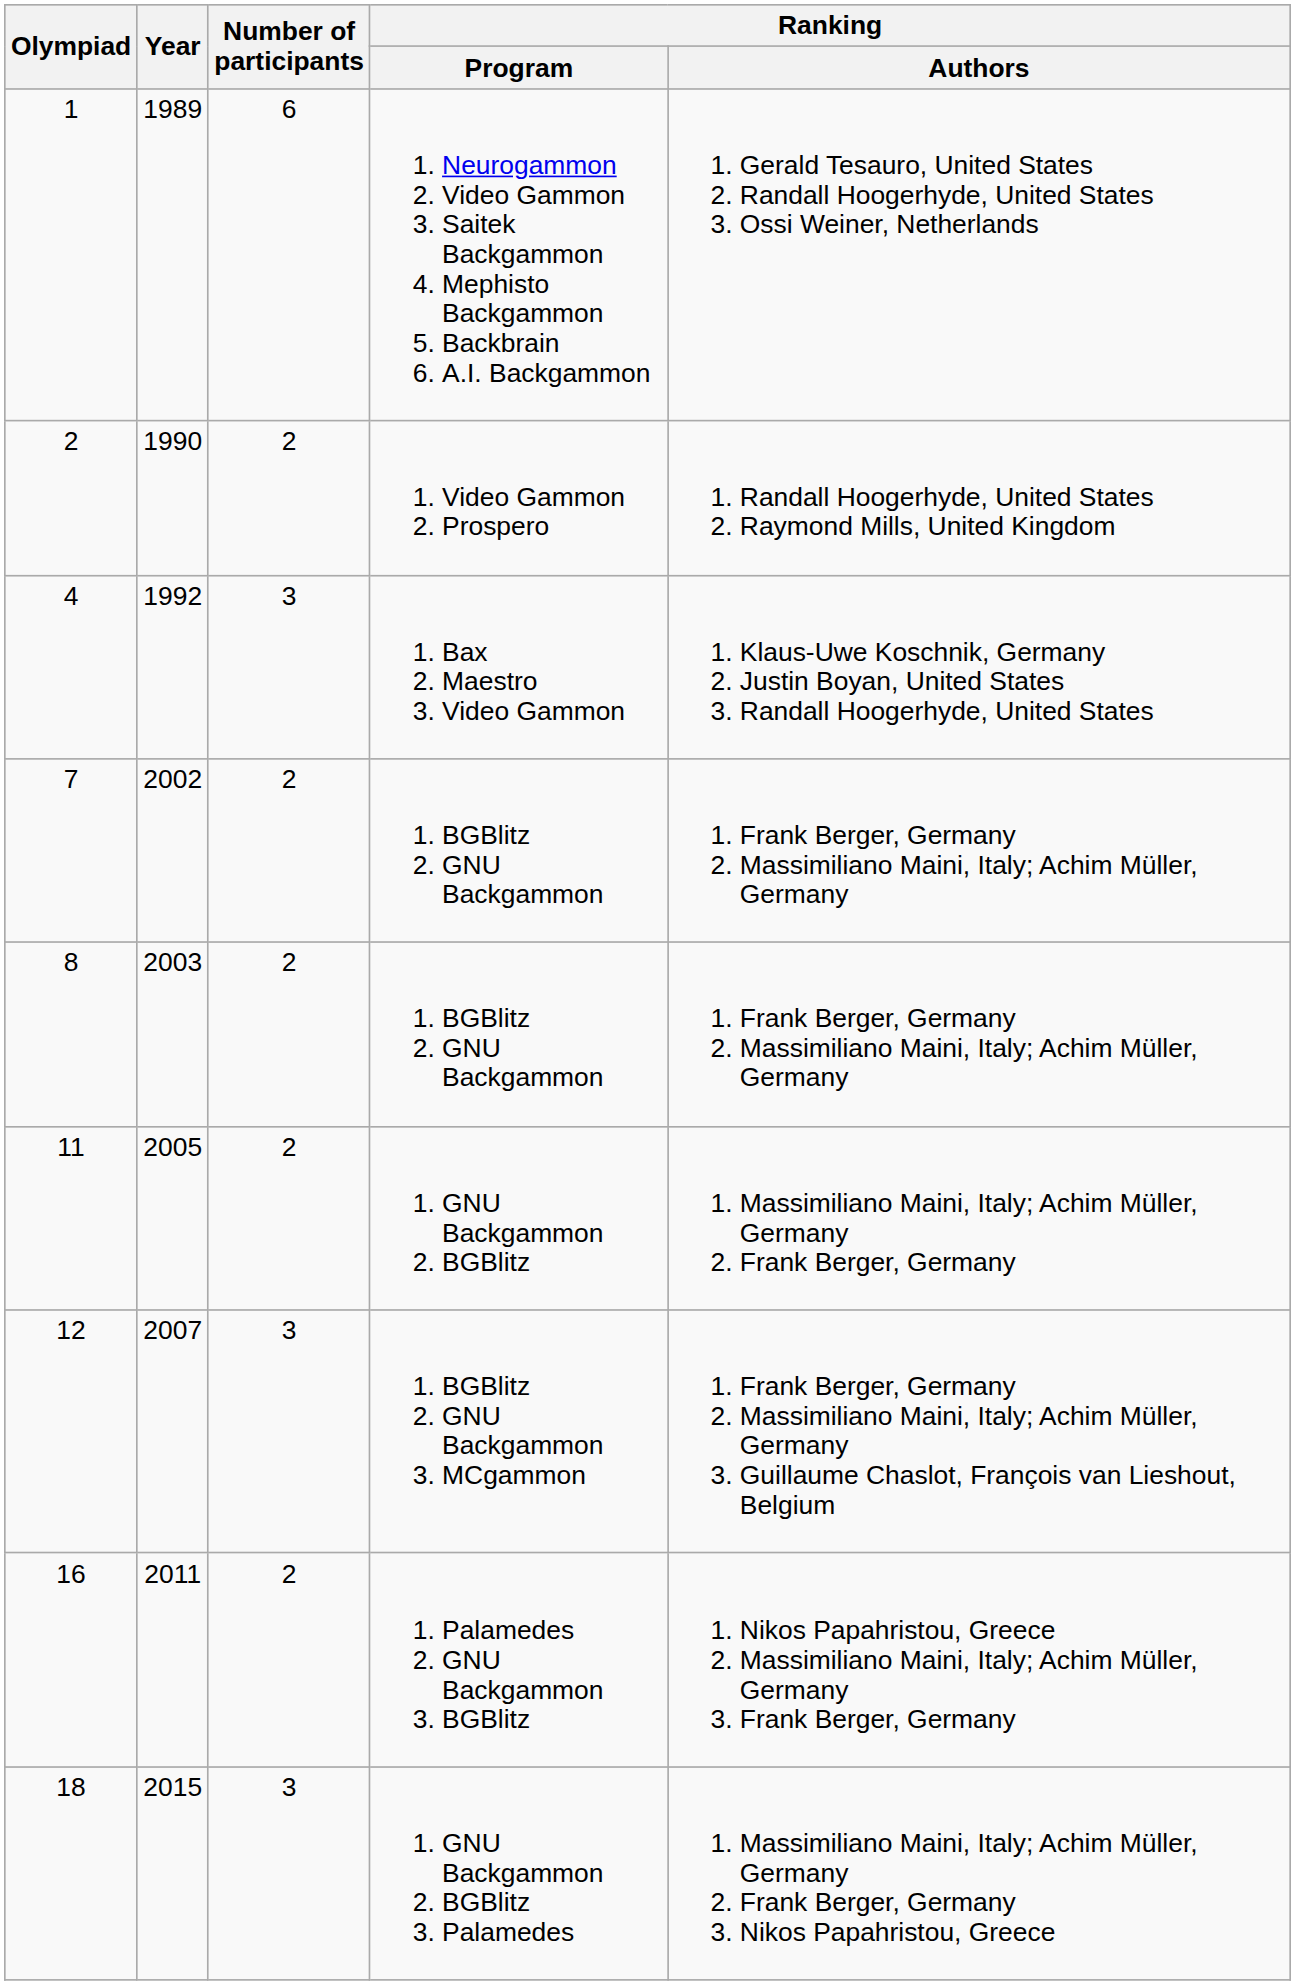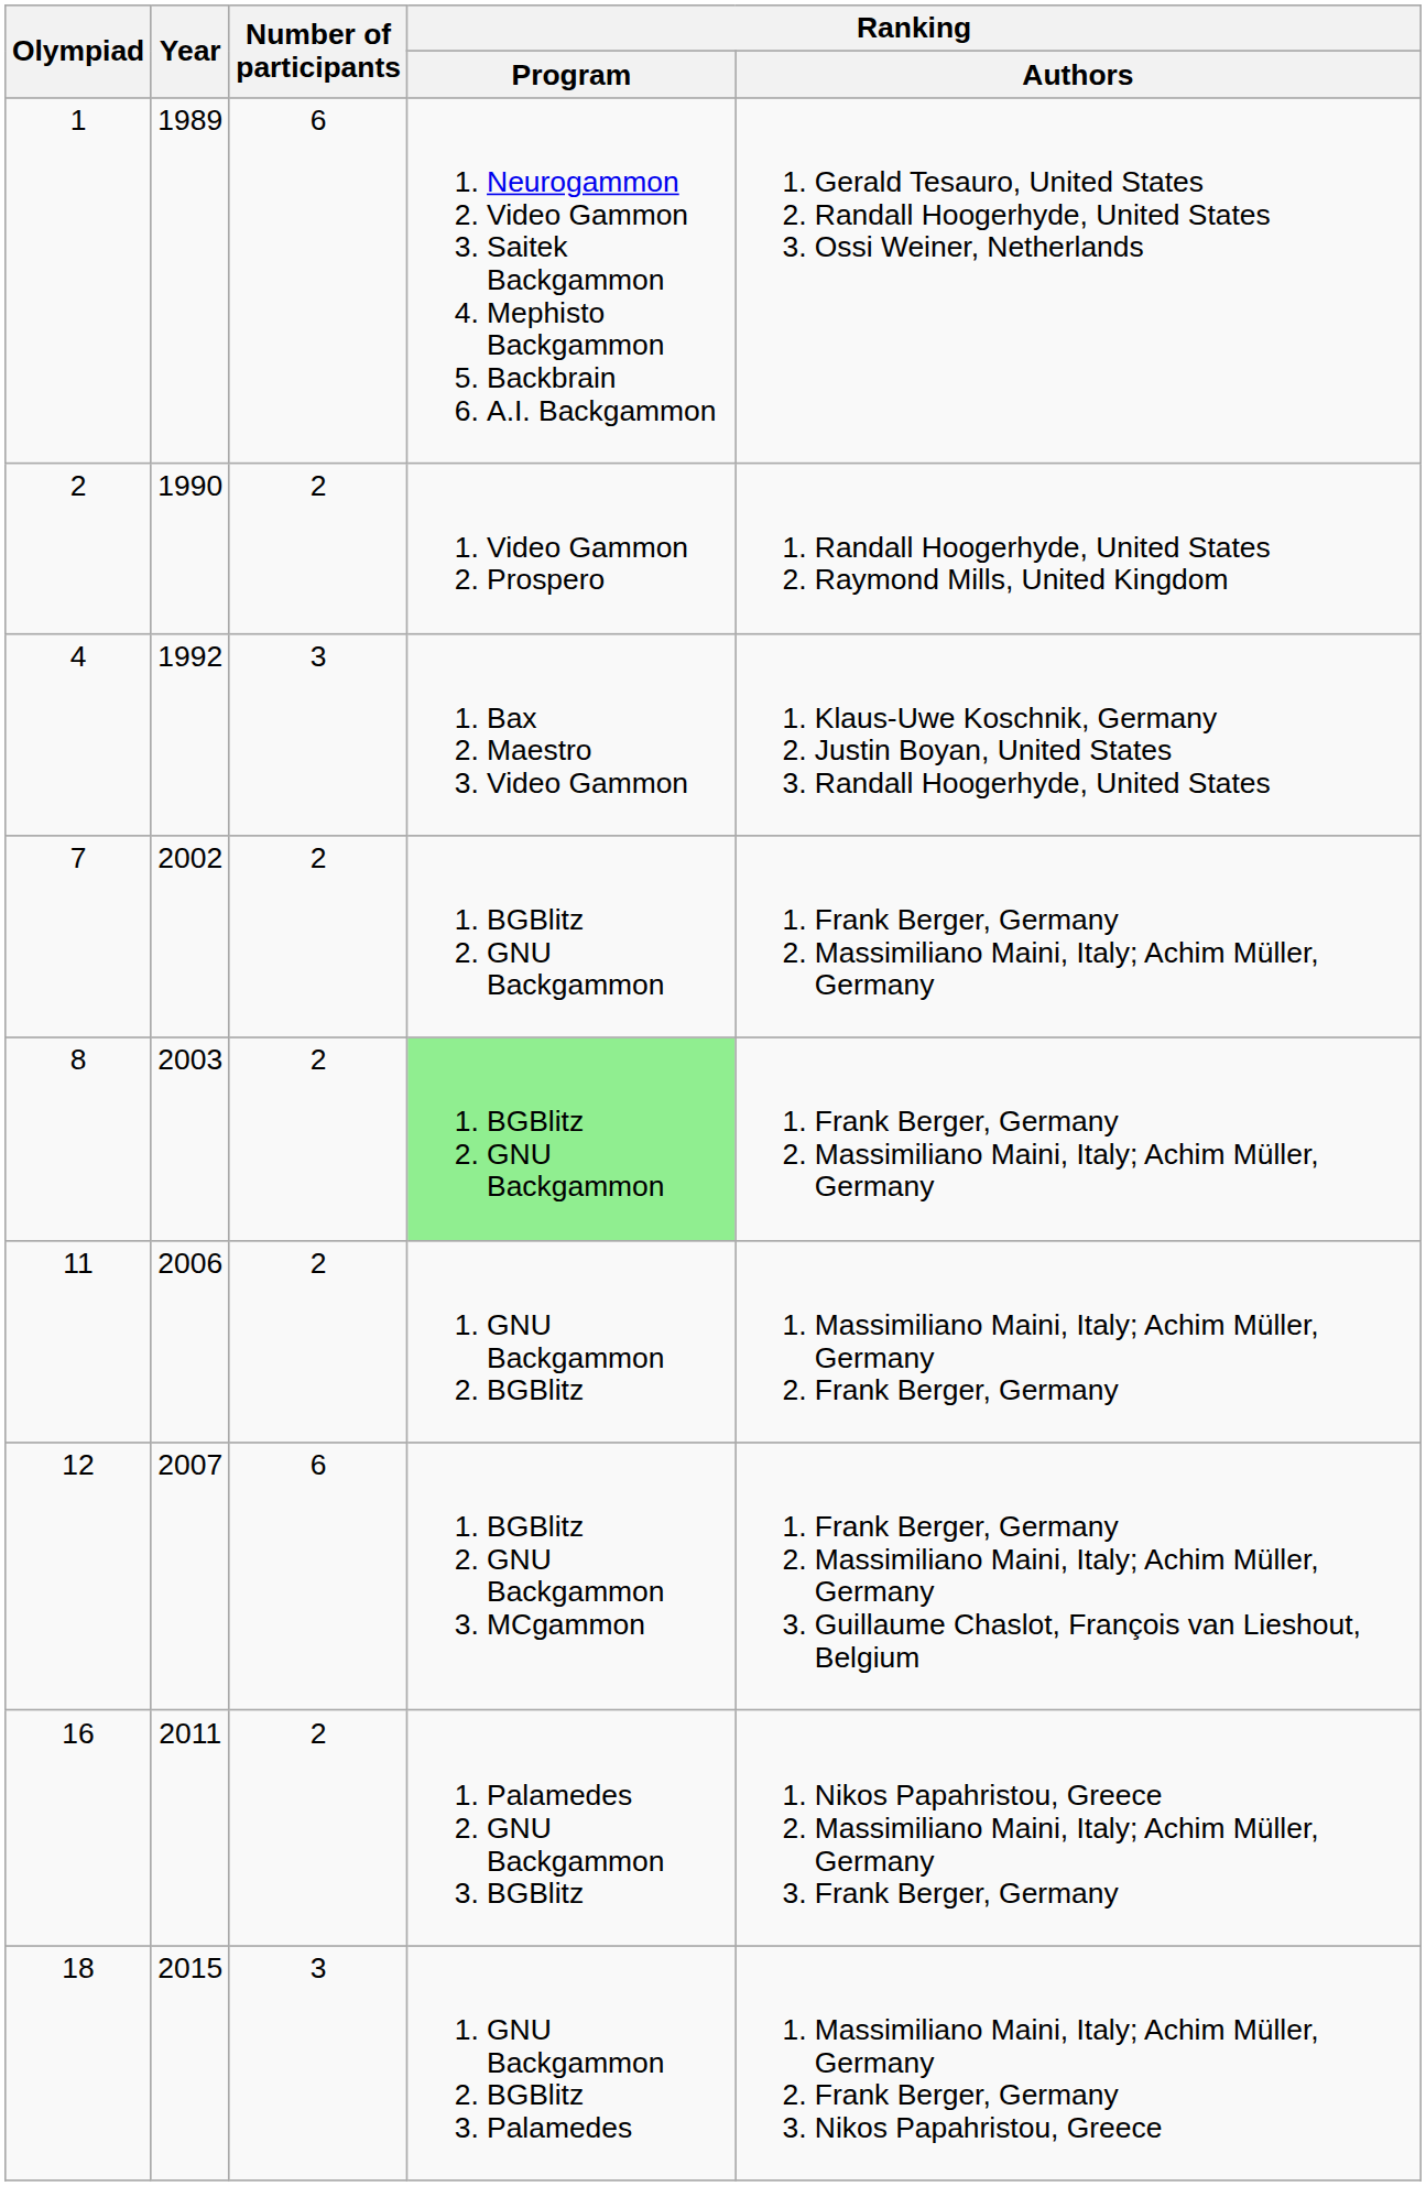8 | Ranking / Program: no background -> lightgreen background
11 | Year: 2005 -> 2006
12 | Number of participants: 3 -> 6
